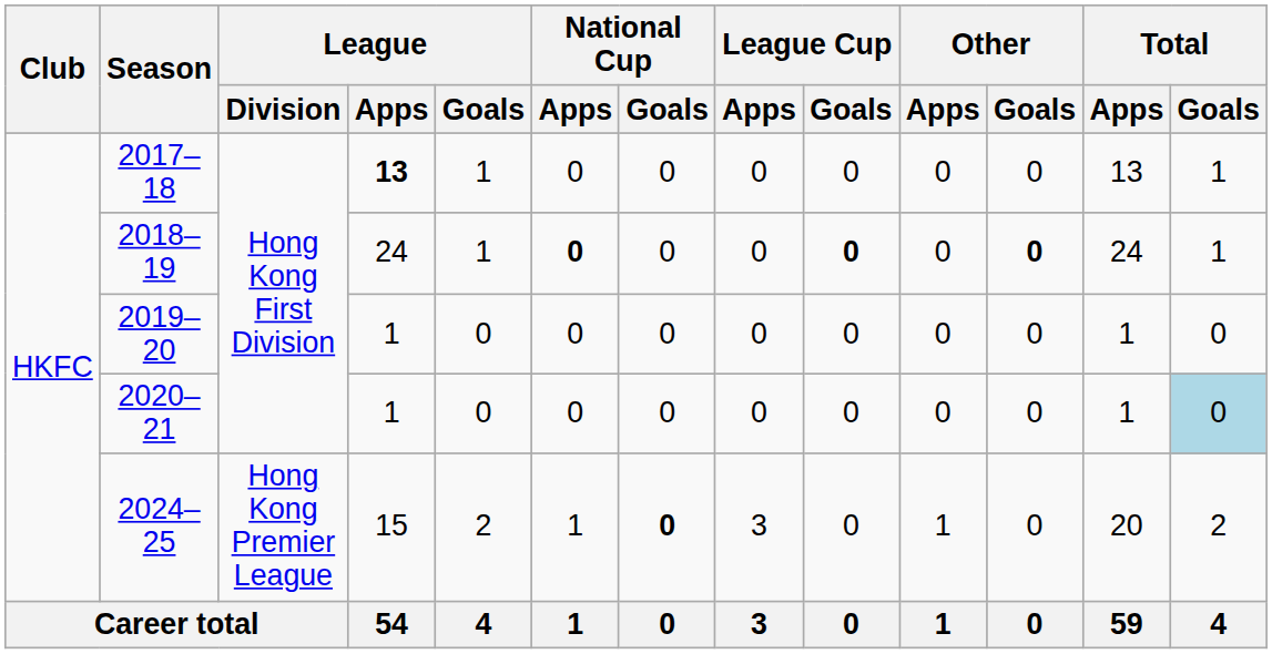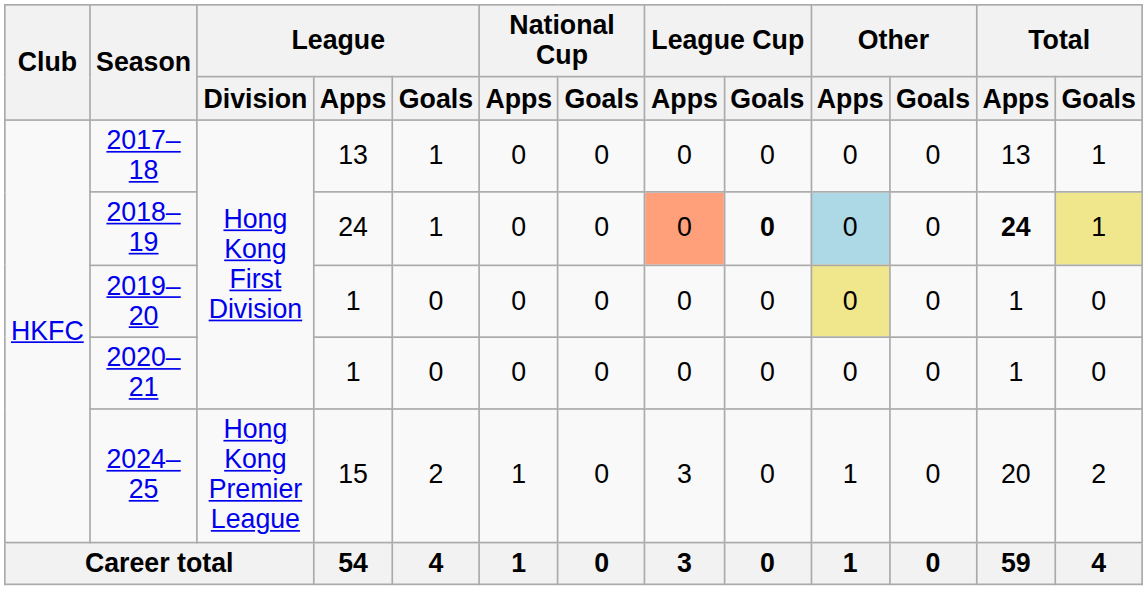2017–18 | League / Apps: bold -> normal
2018–19 | National Cup / Apps: bold -> normal
2018–19 | League Cup / Apps: no background -> lightsalmon background
2018–19 | Other / Apps: no background -> lightblue background
2018–19 | Other / Goals: bold -> normal
2018–19 | Total / Apps: normal -> bold
2018–19 | Total / Goals: no background -> khaki background
2019–20 | Other / Apps: no background -> khaki background
2020–21 | Total / Goals: lightblue background -> no background
2024–25 | National Cup / Goals: bold -> normal
